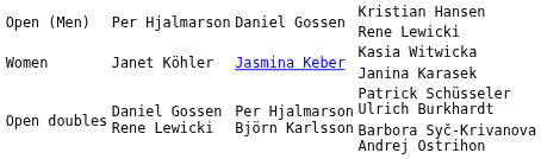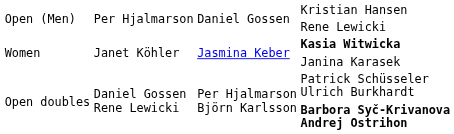Kasia Witwicka | column 4: normal -> bold
Barbora Syč-Krivanova Andrej Ostrihon | column 4: normal -> bold
